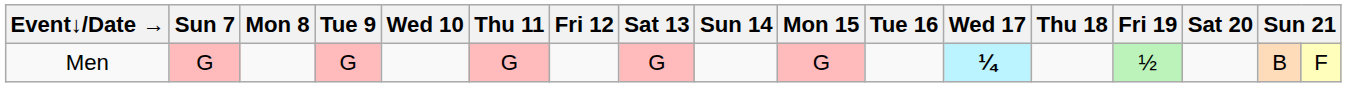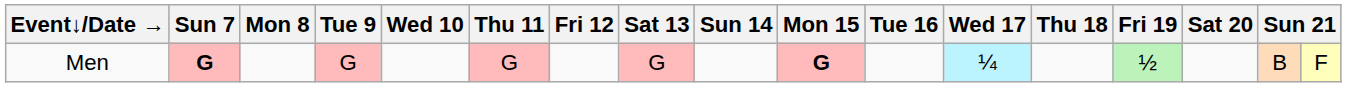Men | Sun 7: normal -> bold
Men | Mon 15: normal -> bold
Men | Wed 17: bold -> normal
